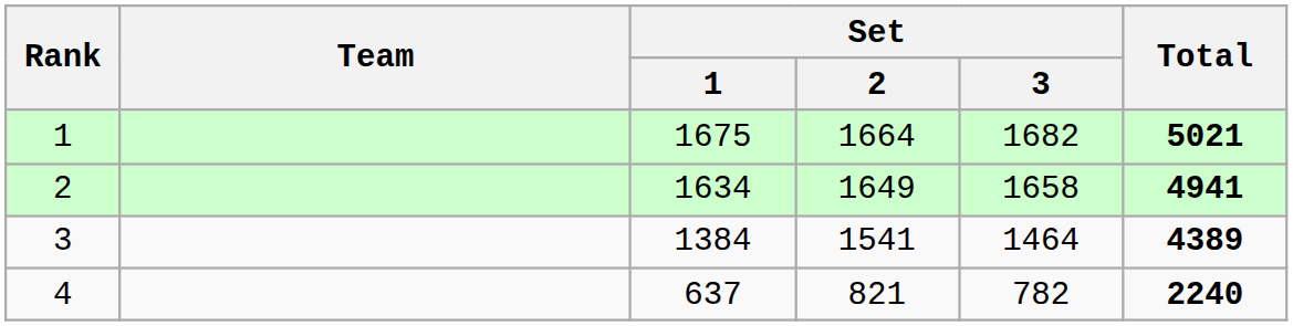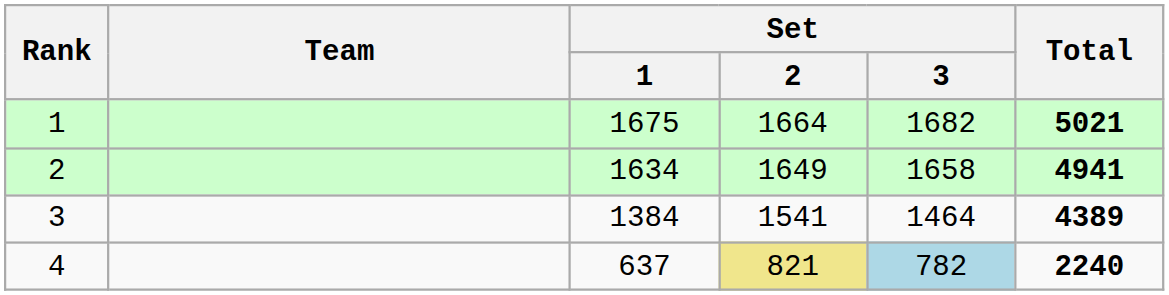4 | Set / 2: no background -> khaki background
4 | Set / 3: no background -> lightblue background
